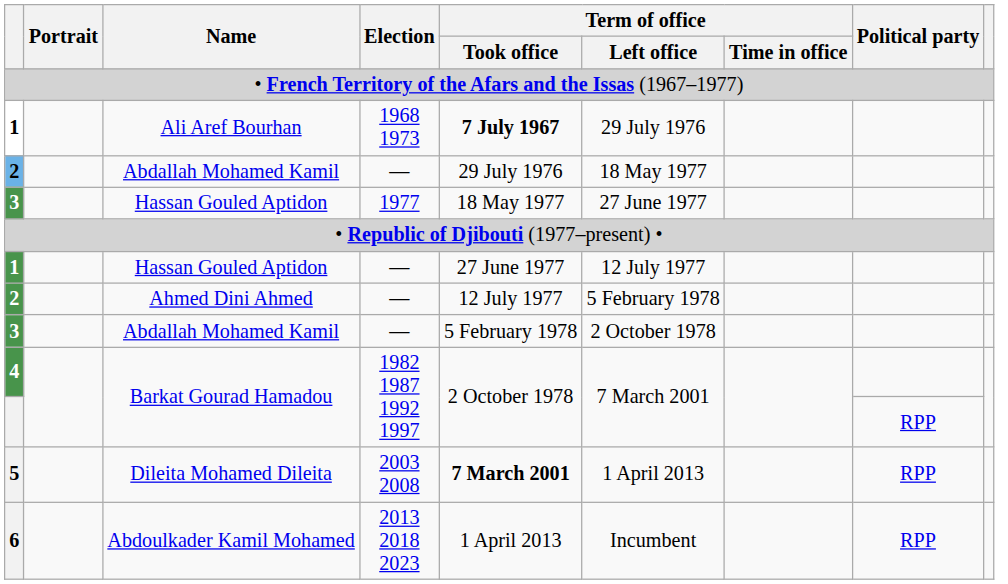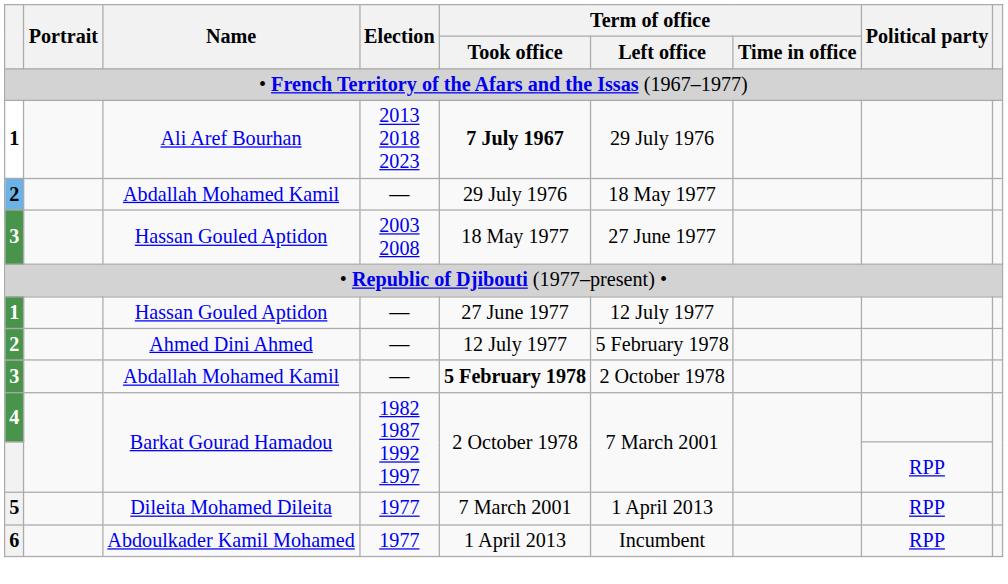1 / Ali Aref Bourhan | Election: 1968 1973 -> 2013 2018 2023
3 / Hassan Gouled Aptidon | Election: 1977 -> 2003 2008
3 / Abdallah Mohamed Kamil | Term of office / Took office: normal -> bold
5 | Election: 2003 2008 -> 1977
5 | Term of office / Took office: bold -> normal
6 | Election: 2013 2018 2023 -> 1977
